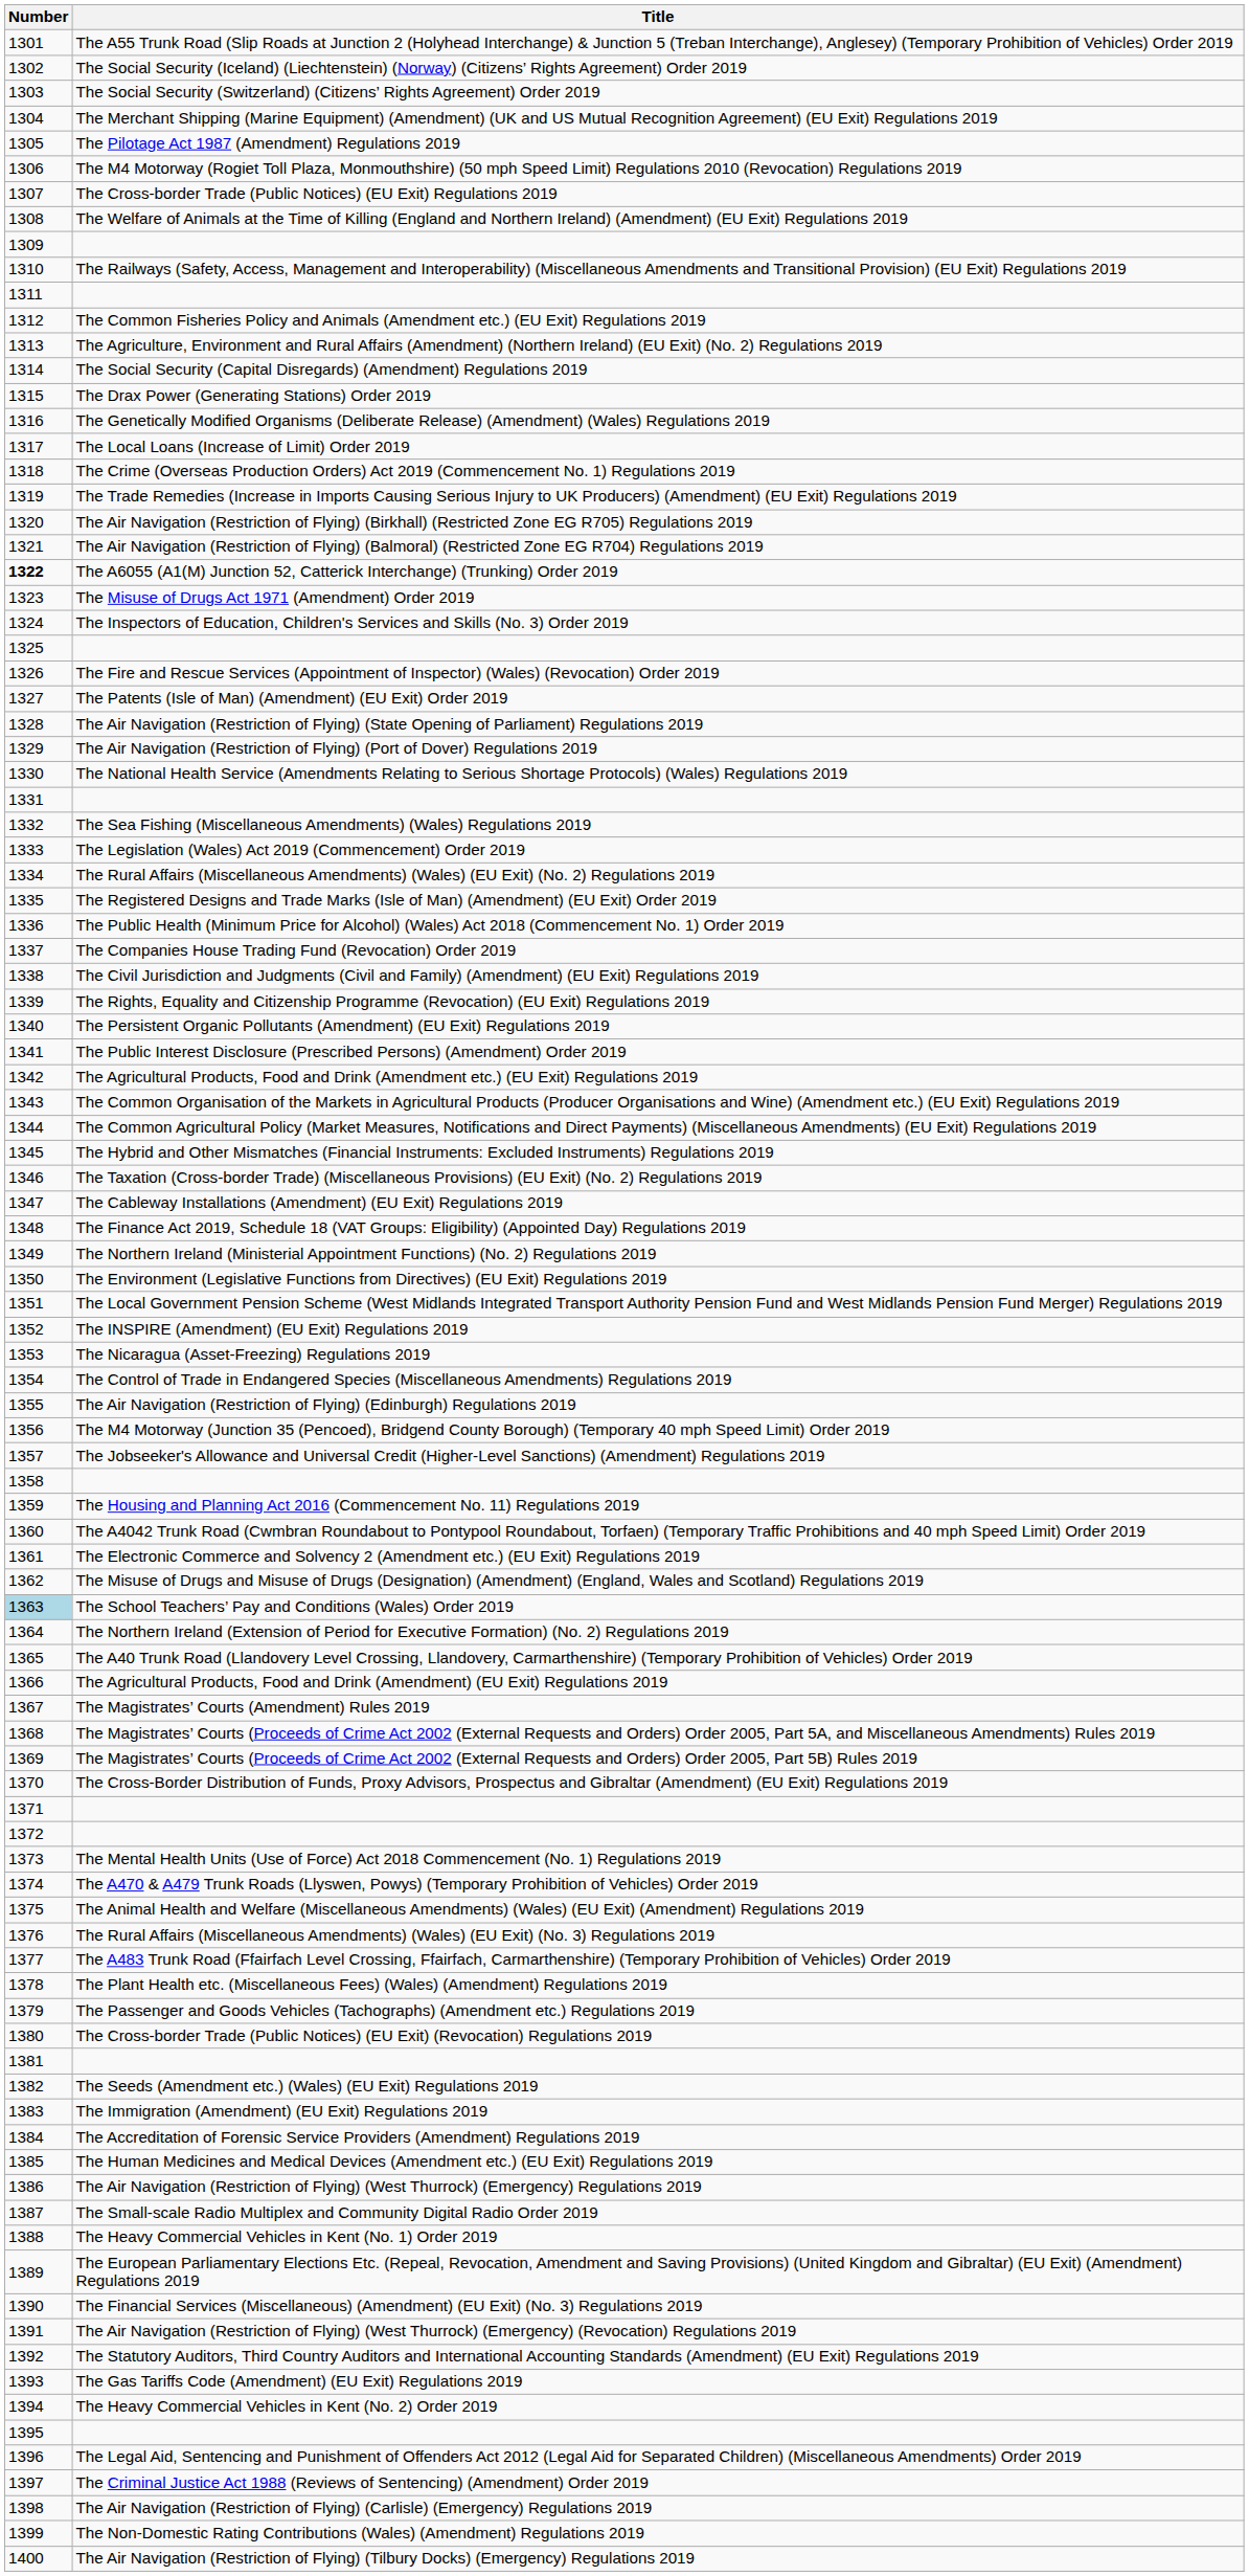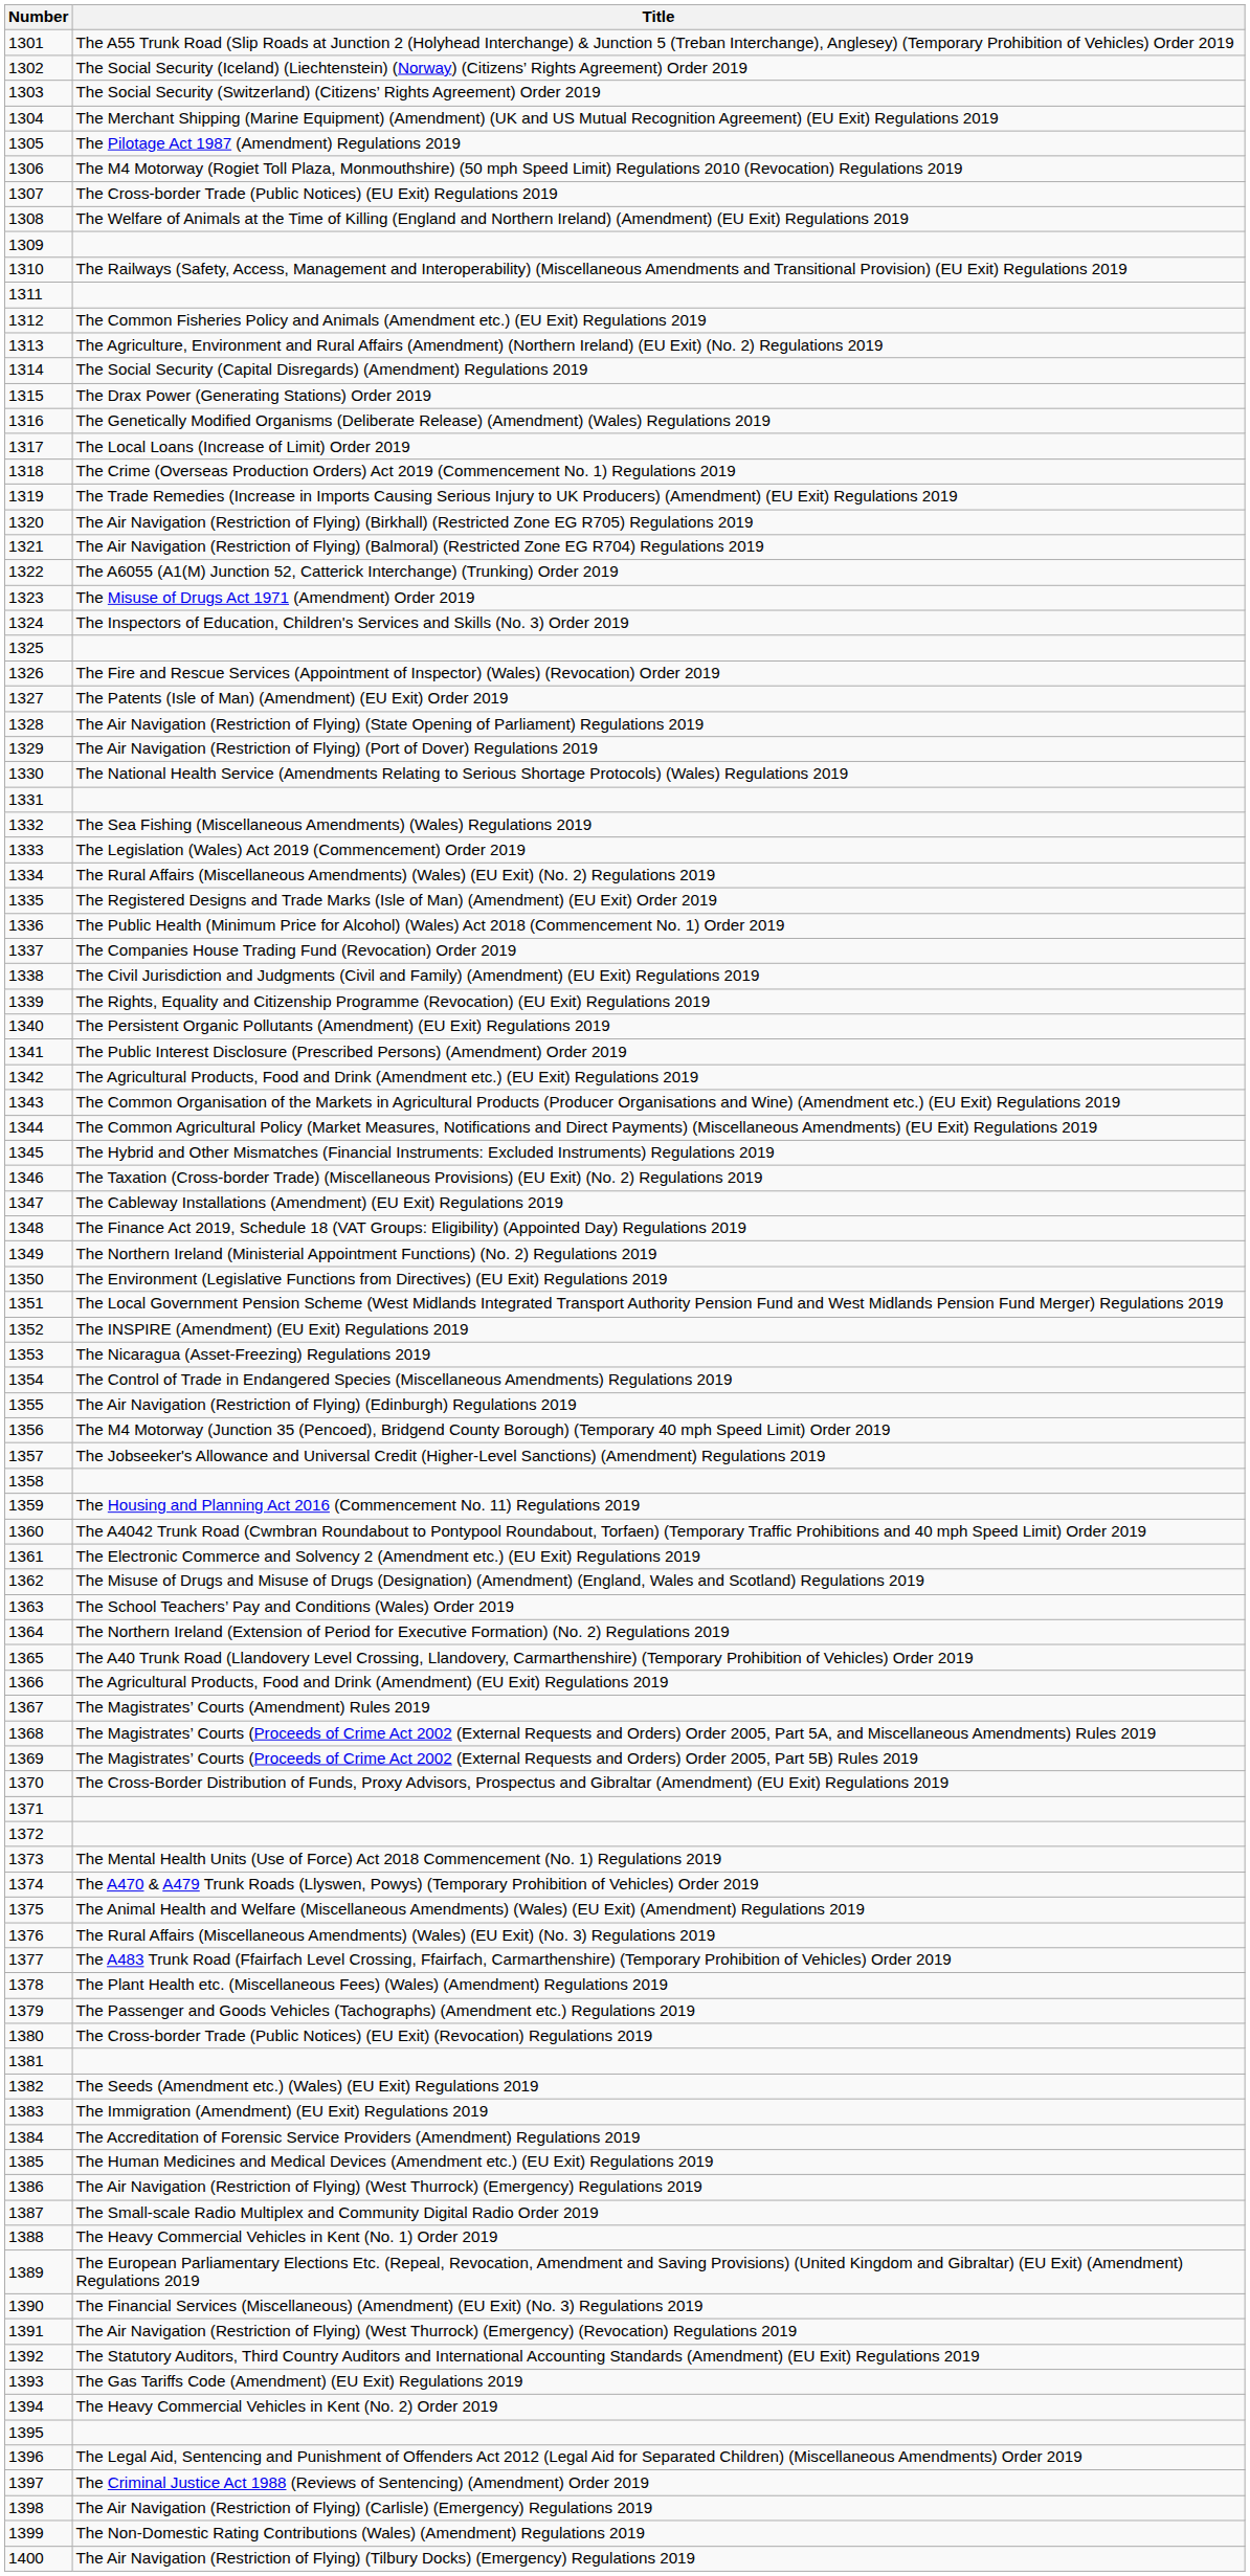row 23 | Number: bold -> normal
row 64 | Number: lightblue background -> no background
